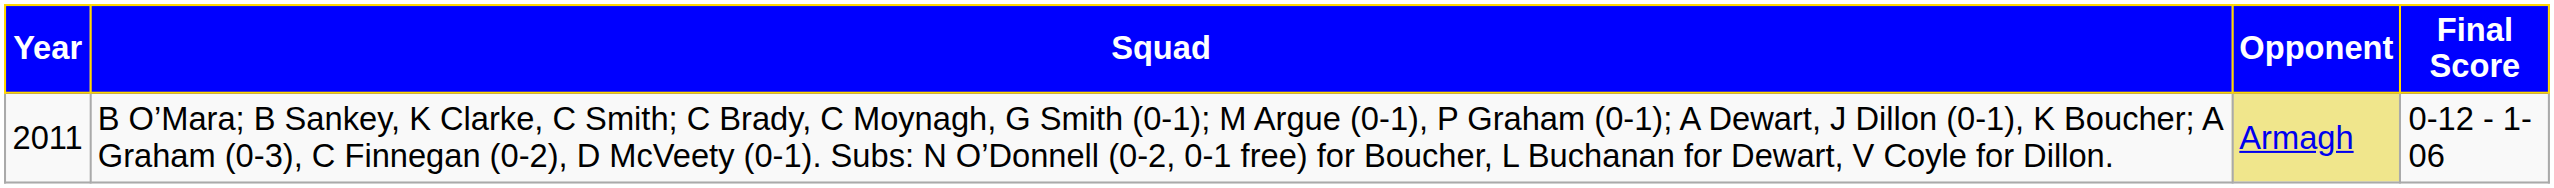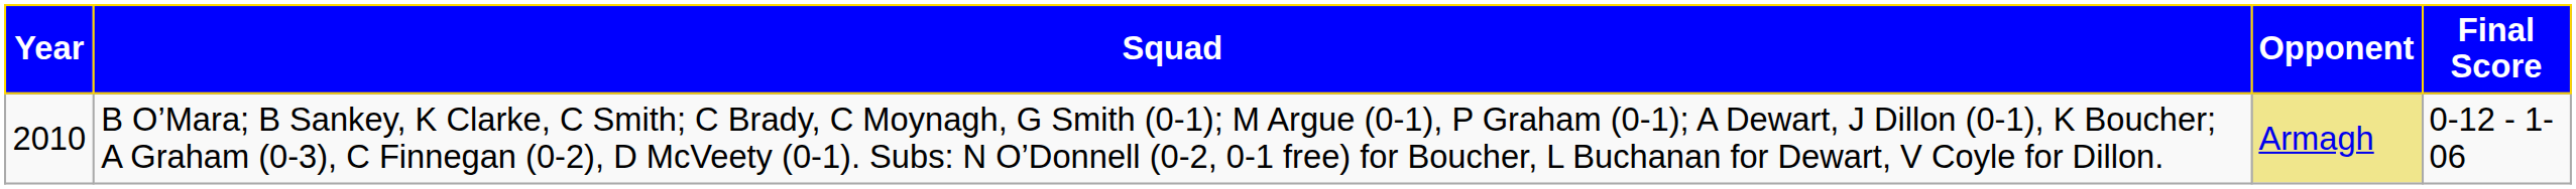row 2 | Year: 2011 -> 2010
